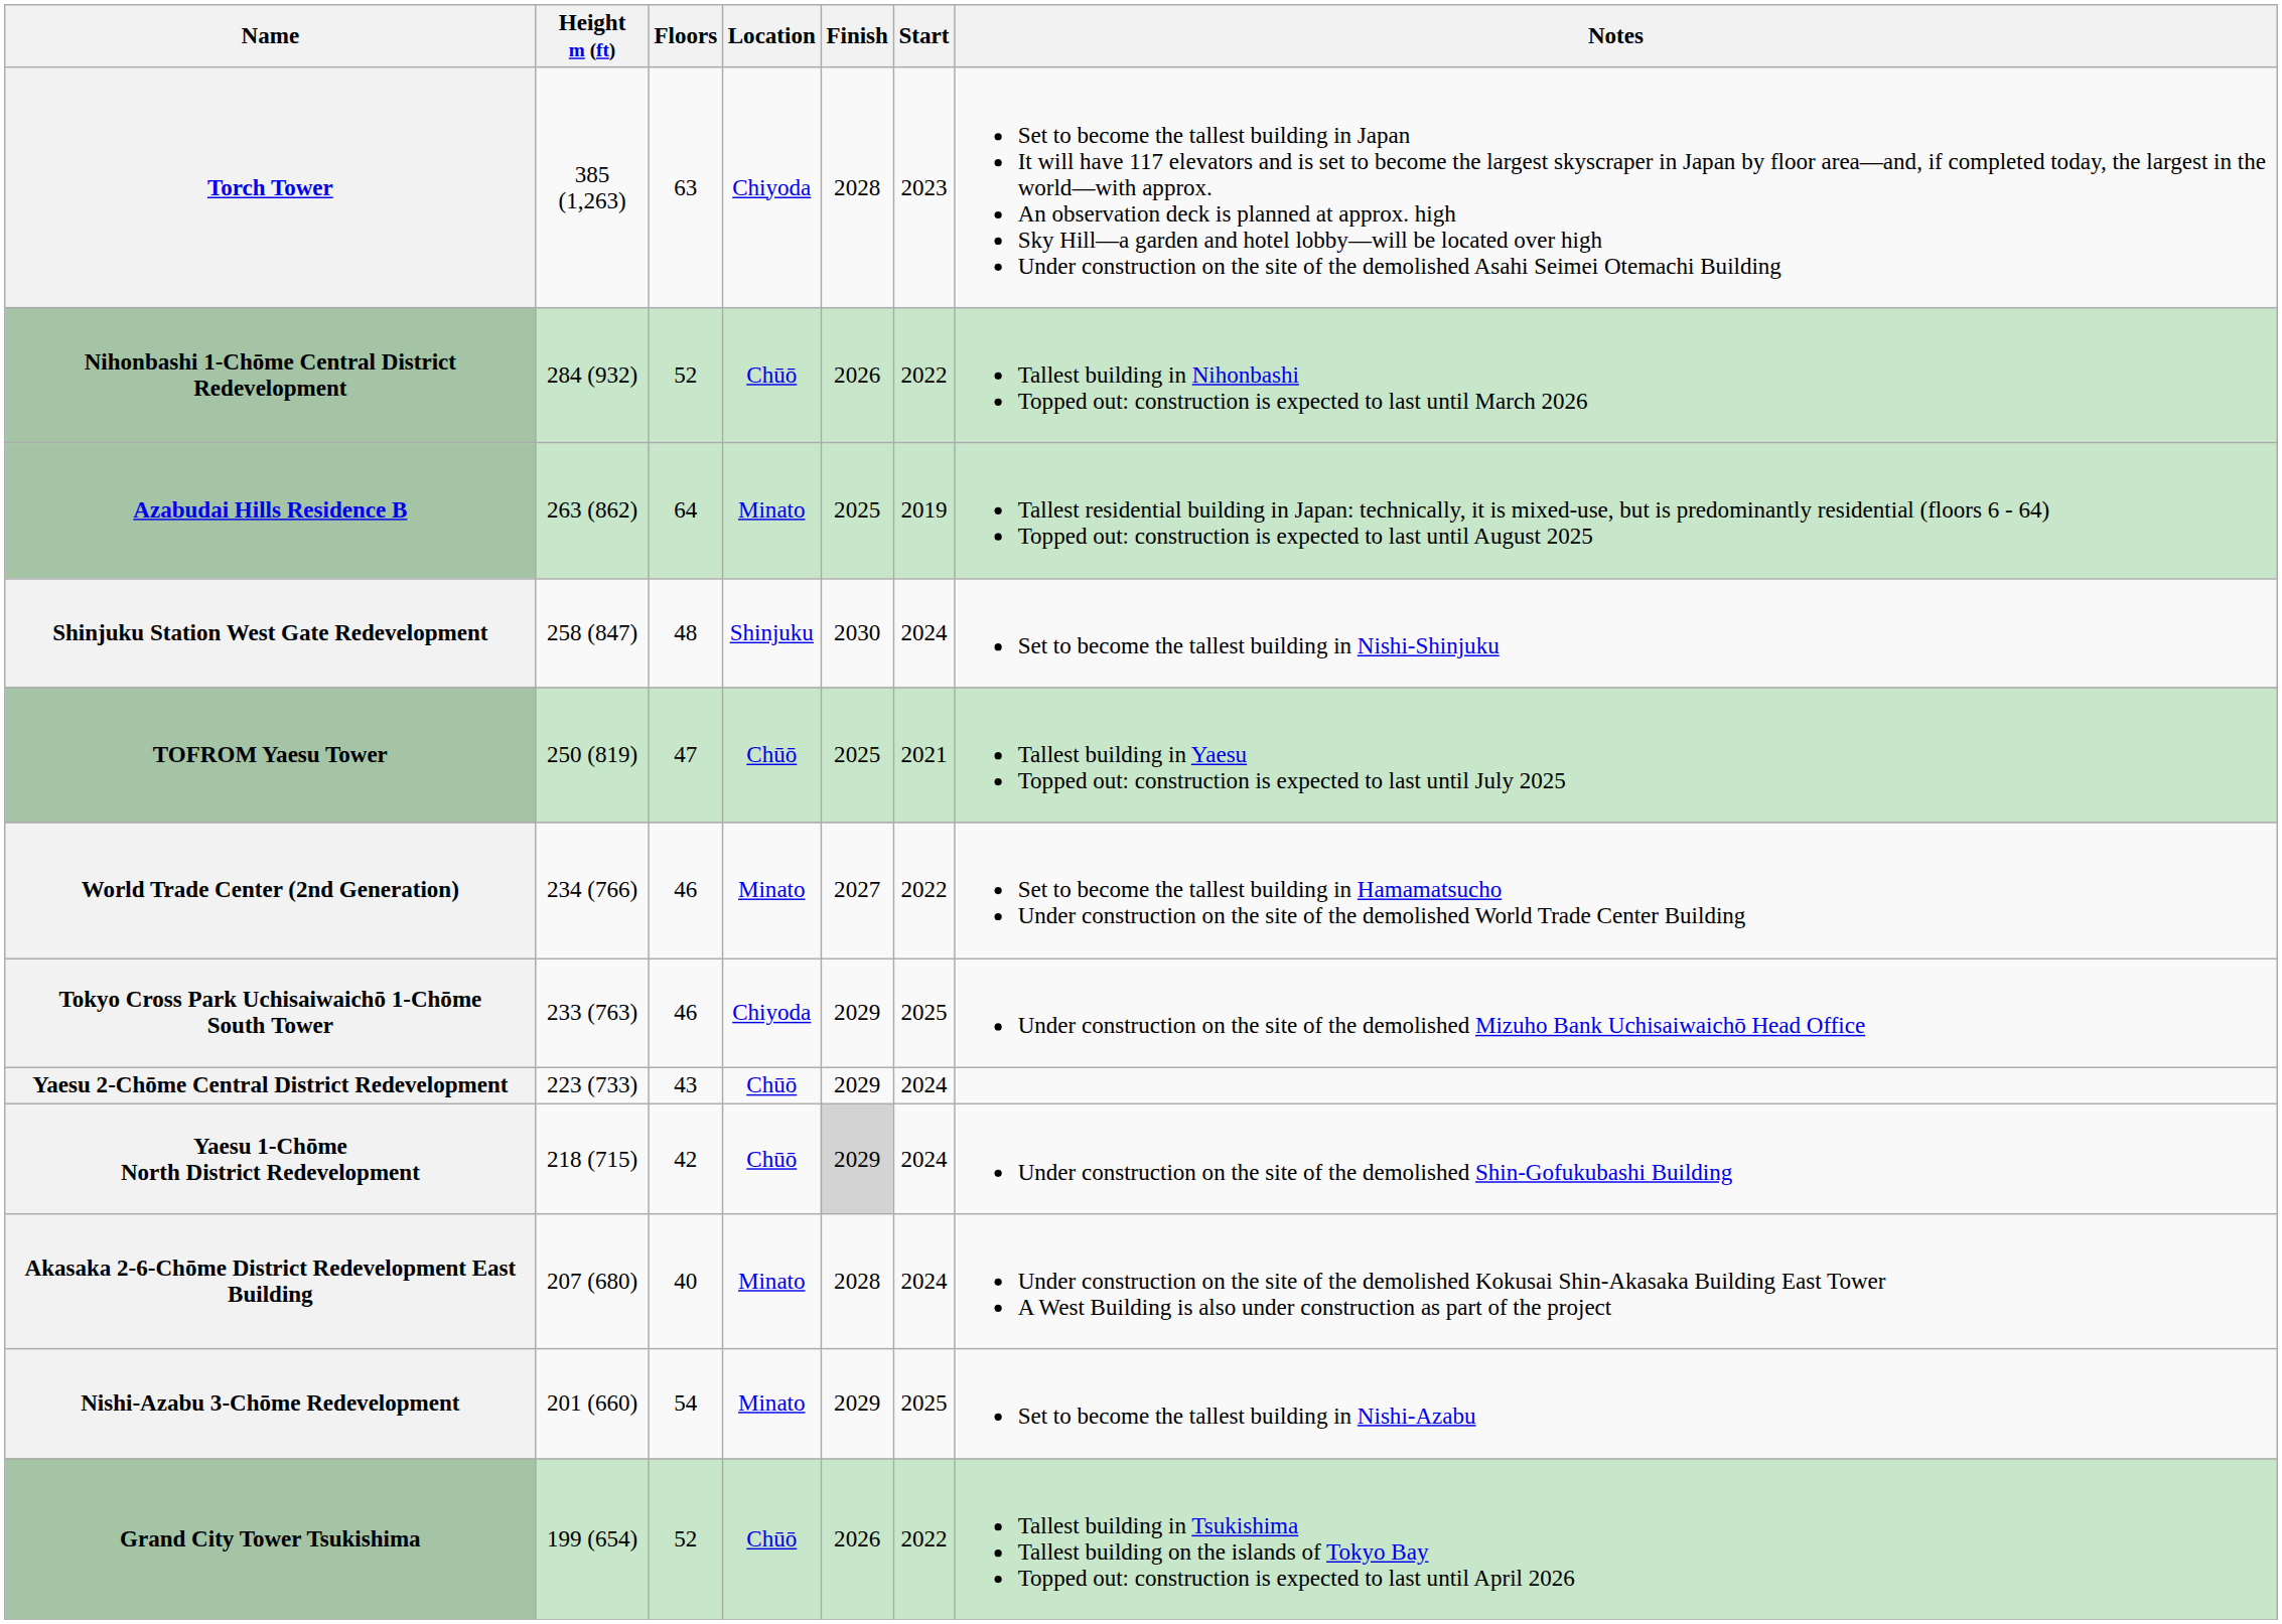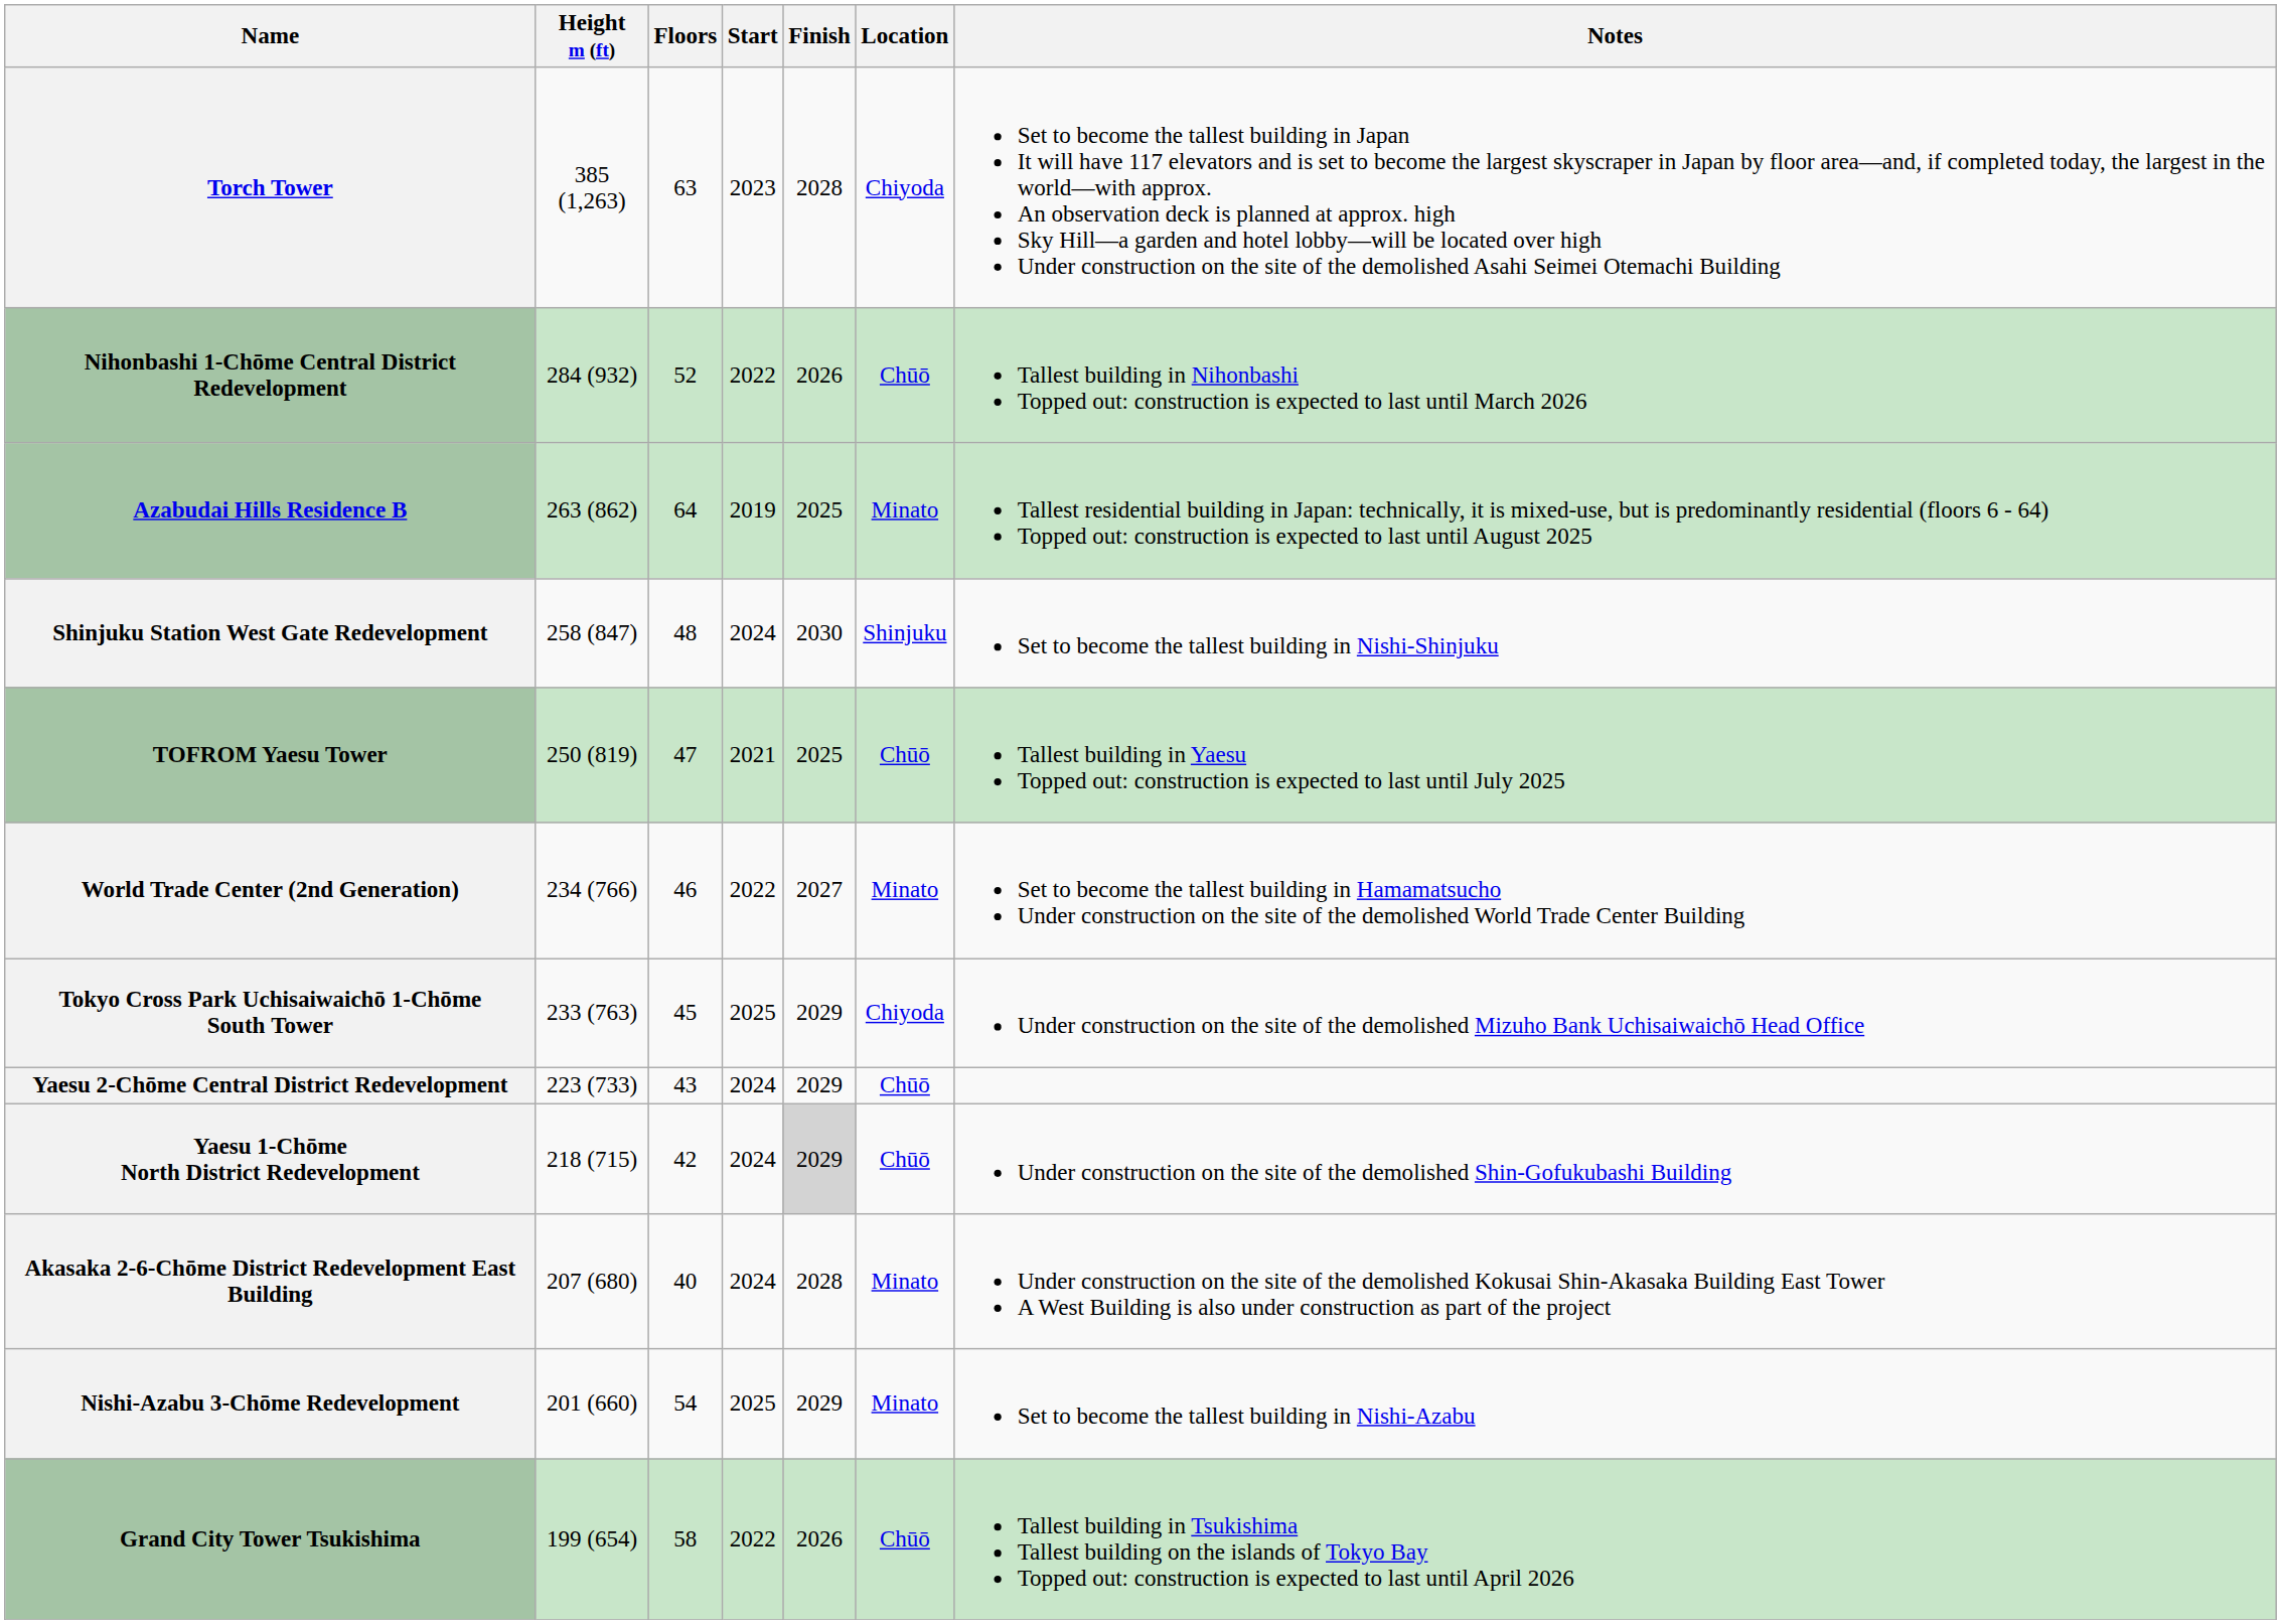columns swapped: Start <-> Location
Tokyo Cross Park Uchisaiwaichō 1-Chōme South Tower | Floors: 46 -> 45
Grand City Tower Tsukishima | Floors: 52 -> 58
